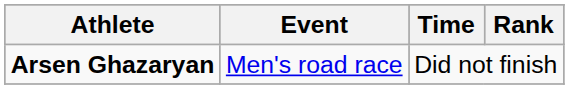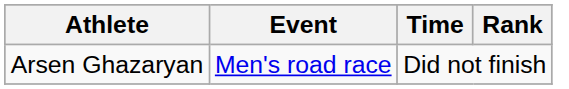Arsen Ghazaryan | Athlete: bold -> normal
